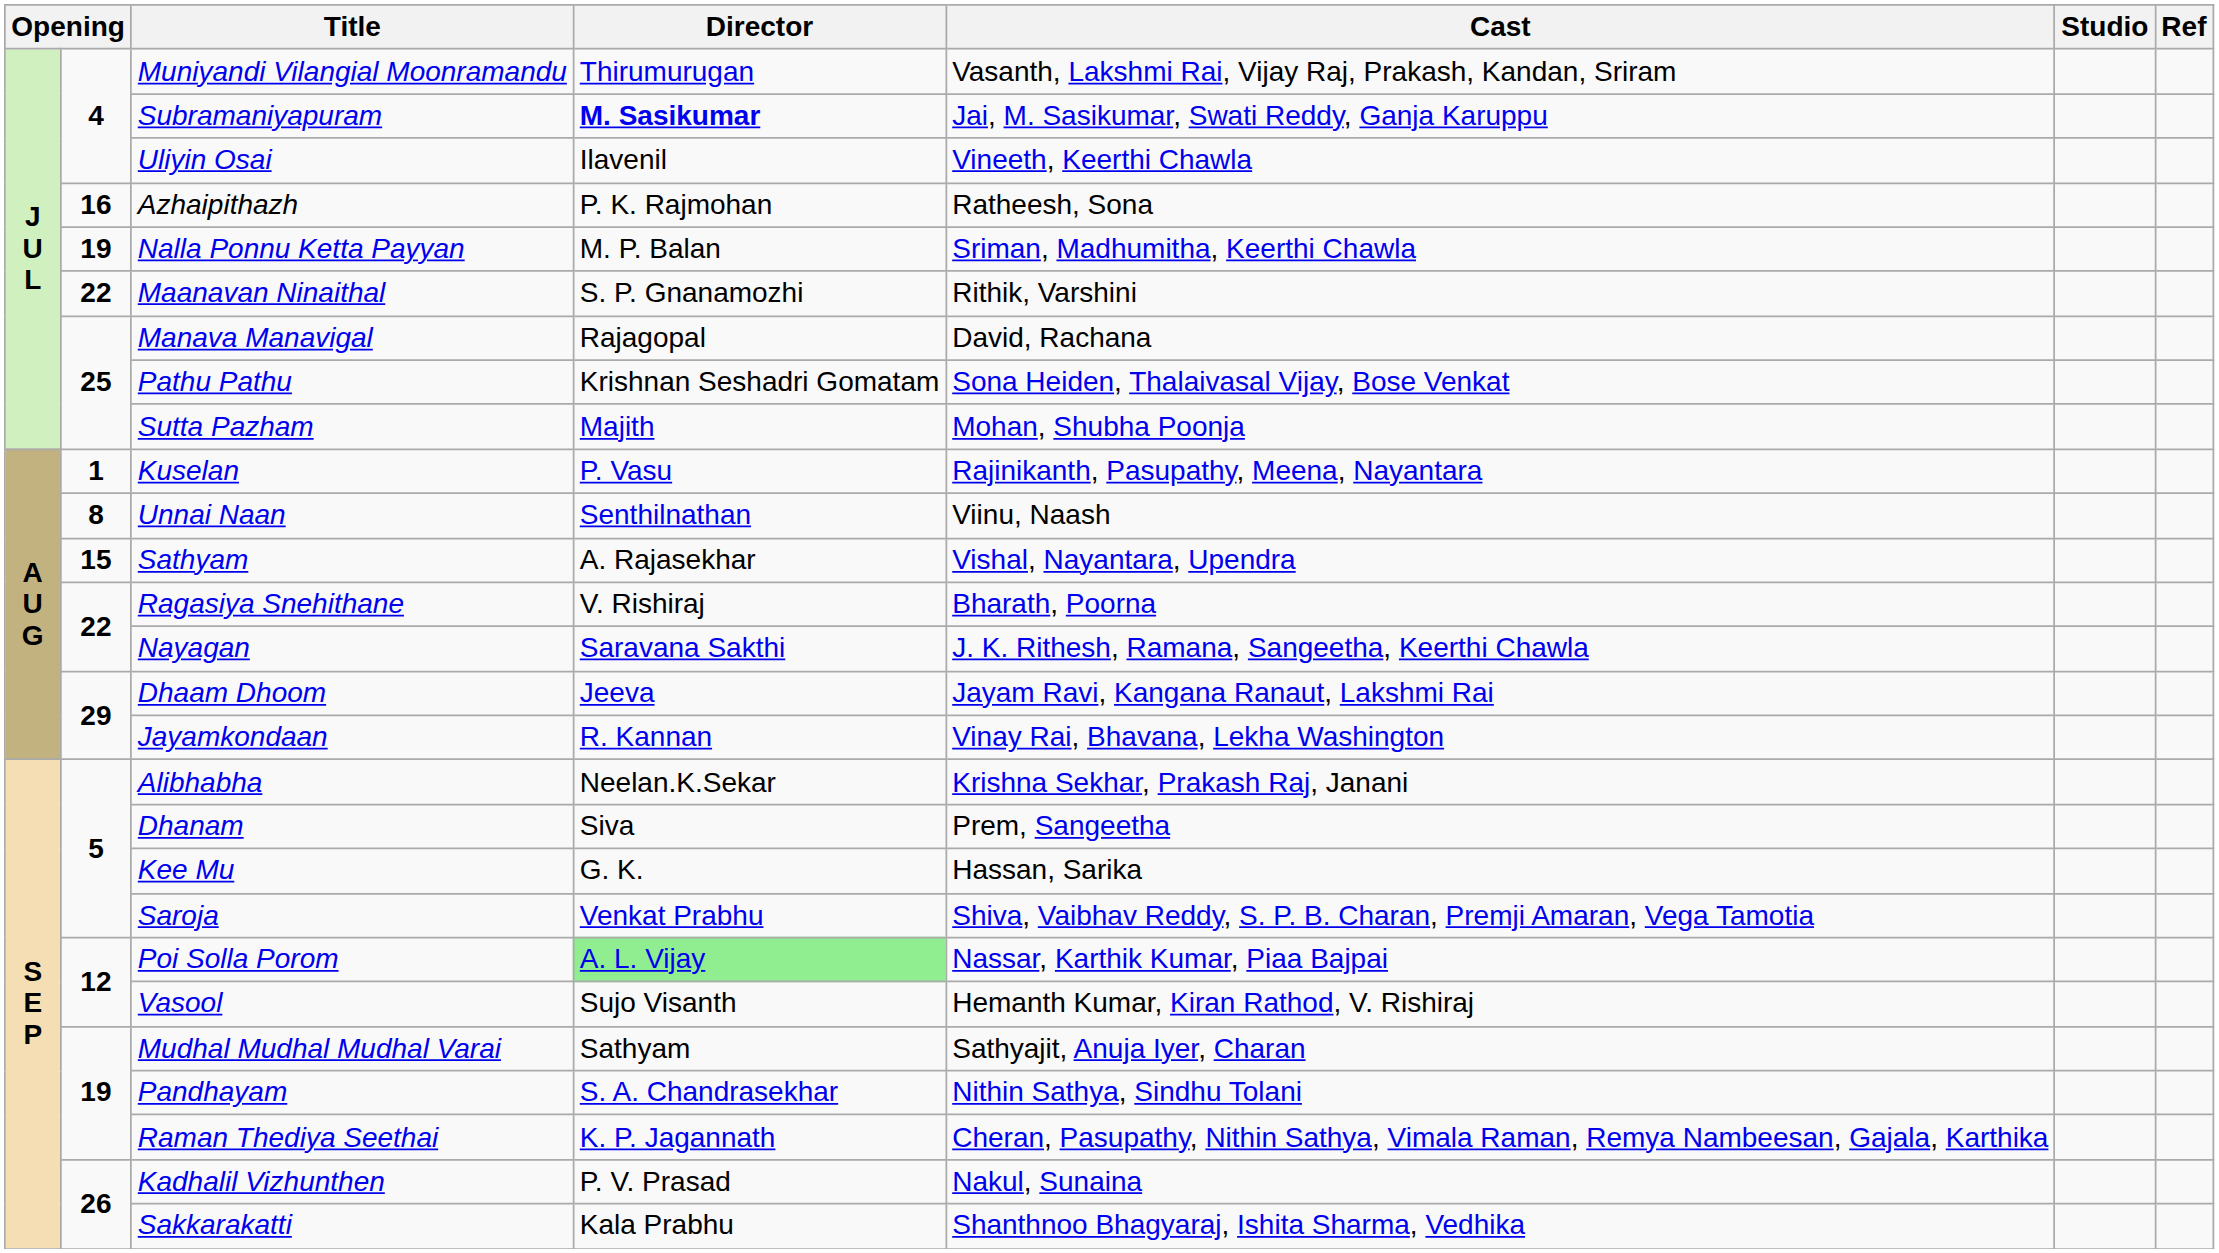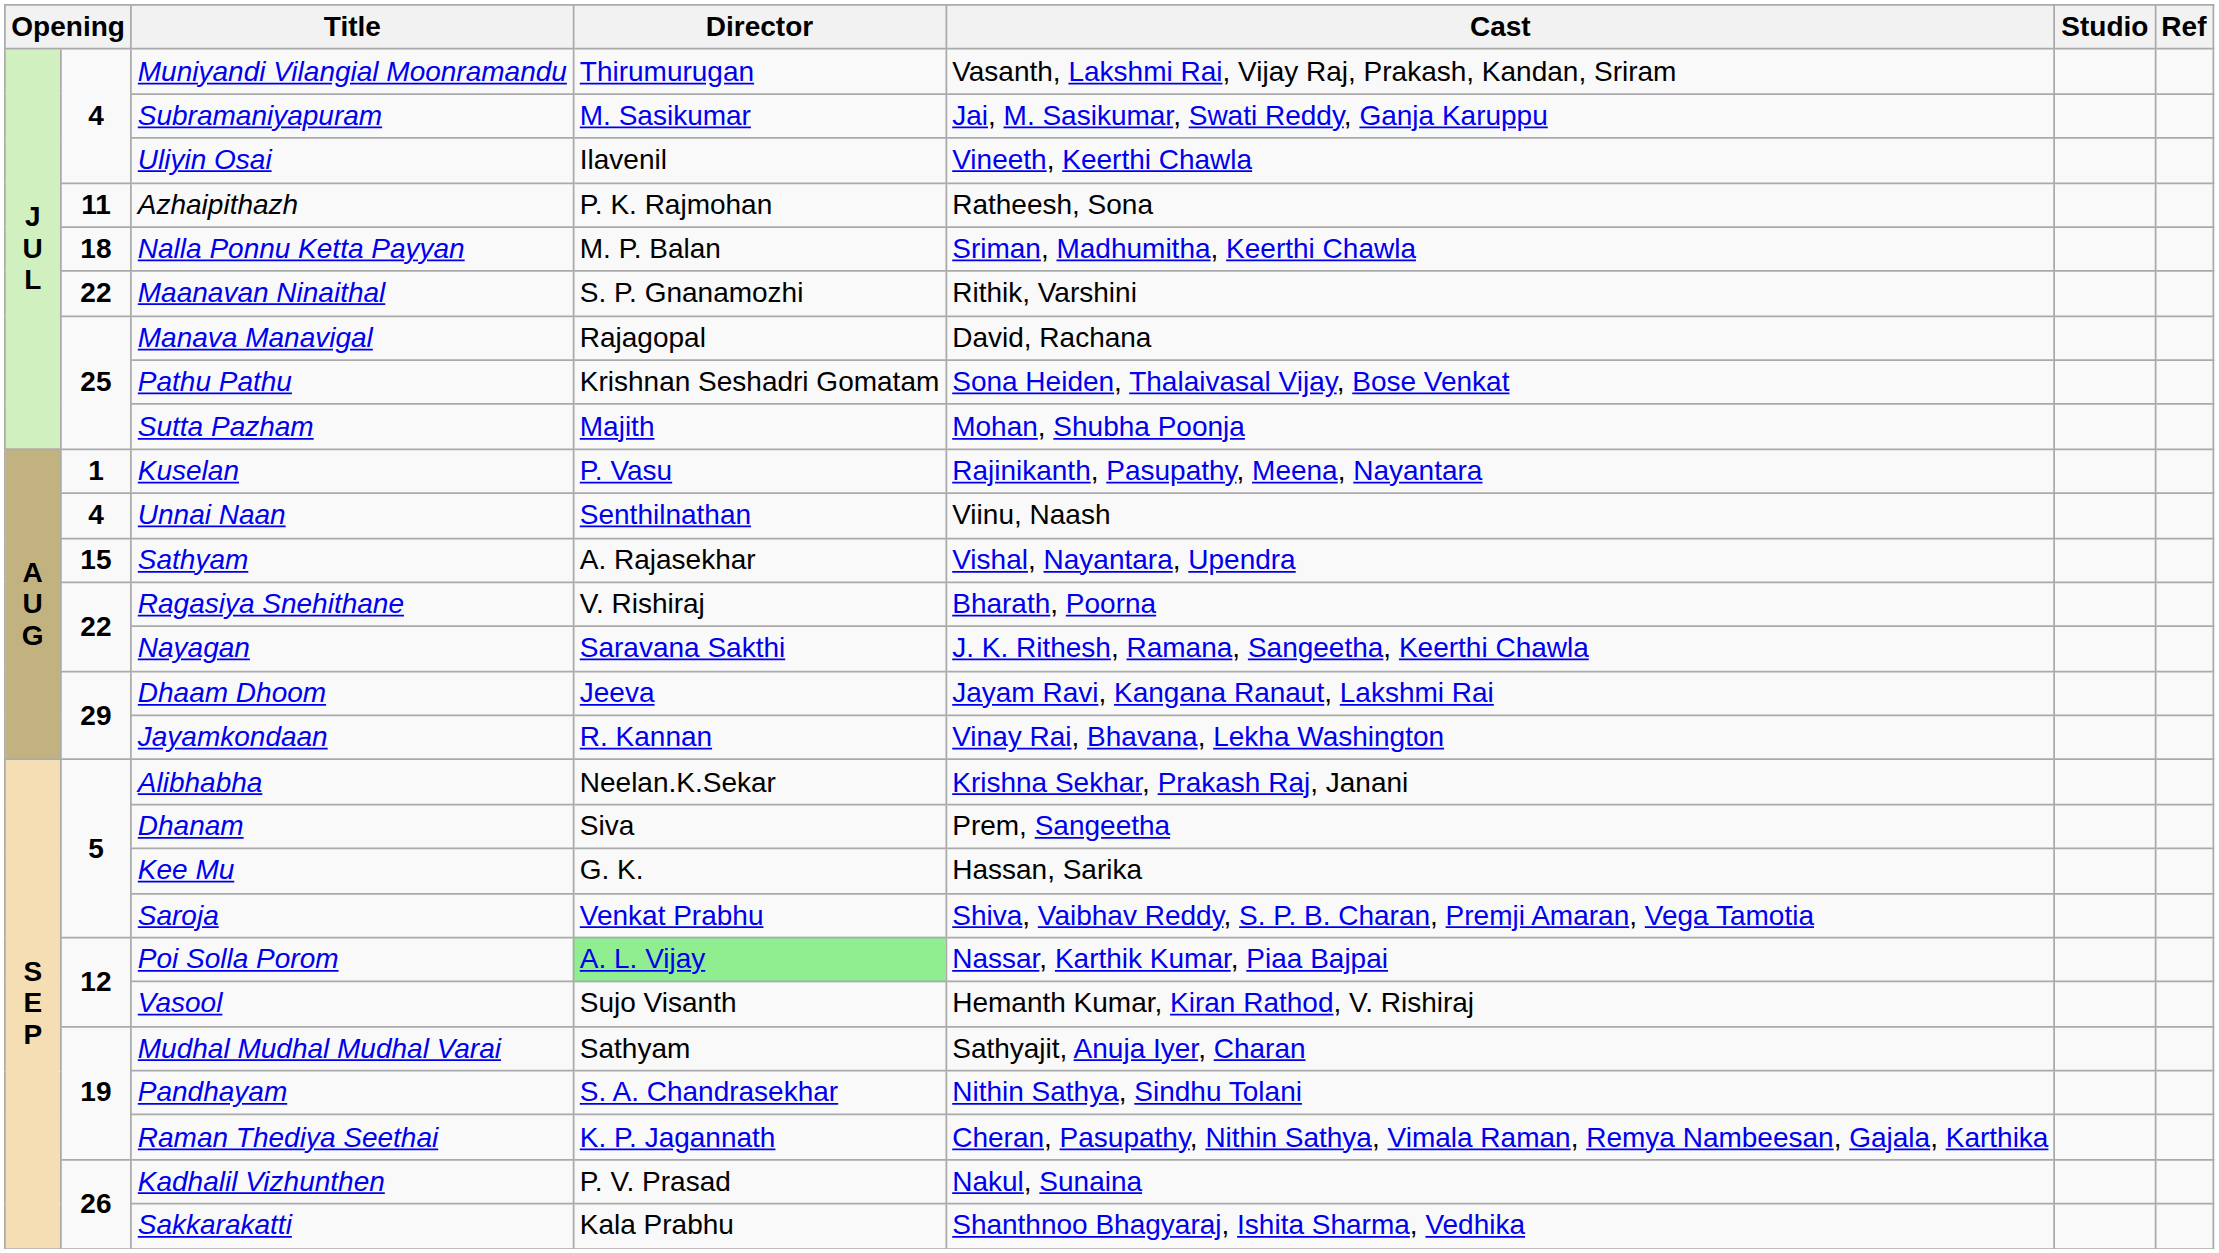Subramaniyapuram | Director: bold -> normal
Azhaipithazh | column 2: 16 -> 11
Nalla Ponnu Ketta Payyan | column 2: 19 -> 18
Unnai Naan | column 2: 8 -> 4
